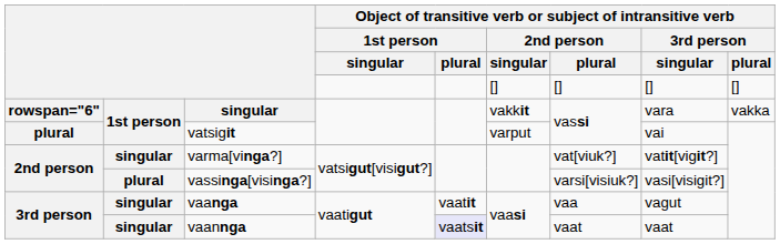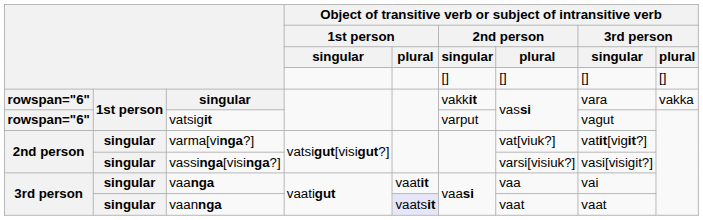vatsigit | column 1: plural -> rowspan="6"
vatsigit | column 8: vai -> vagut
vassinga[visinga?] | column 2: plural -> singular
vaanga | column 8: vagut -> vai
